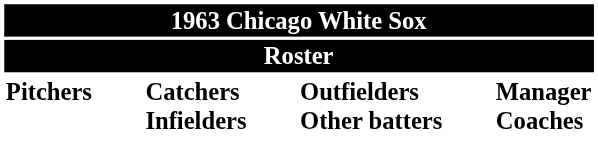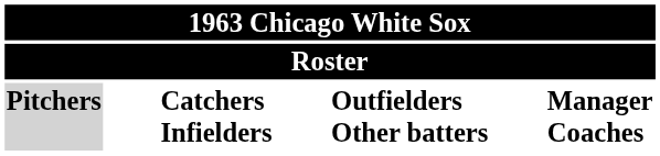Pitchers | column 1: no background -> lightgrey background
